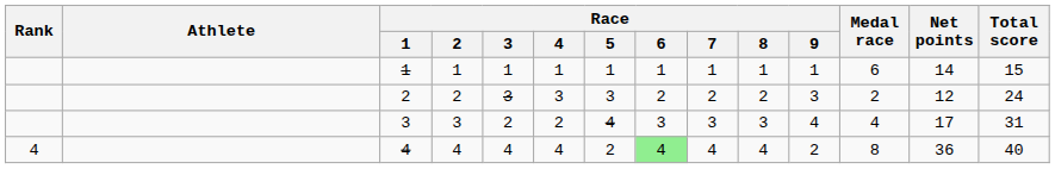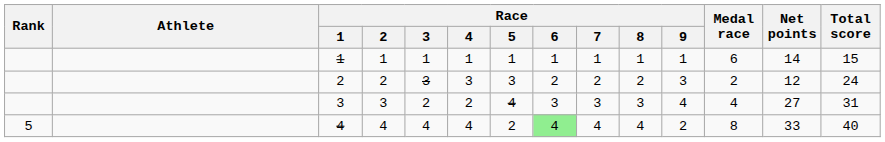row 5 | Net points: 17 -> 27
row 6 | Rank: 4 -> 5
row 6 | Net points: 36 -> 33
